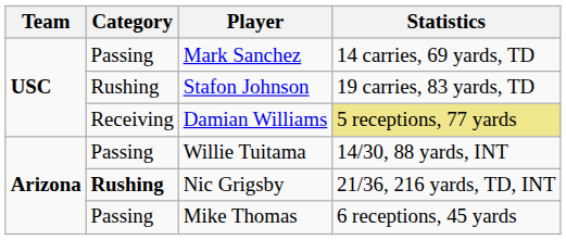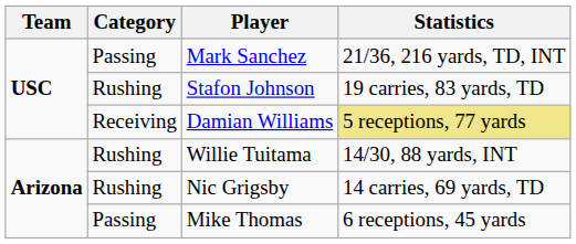Mark Sanchez | Statistics: 14 carries, 69 yards, TD -> 21/36, 216 yards, TD, INT
Willie Tuitama | Category: Passing -> Rushing
Nic Grigsby | Category: bold -> normal
Nic Grigsby | Statistics: 21/36, 216 yards, TD, INT -> 14 carries, 69 yards, TD
